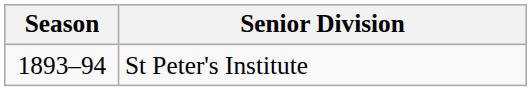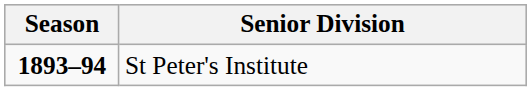St Peter's Institute | Season: normal -> bold
